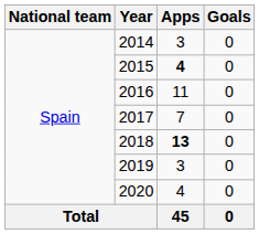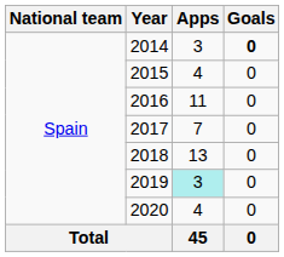2014 | Goals: normal -> bold
2015 | Apps: bold -> normal
2018 | Apps: bold -> normal
2019 | Apps: no background -> paleturquoise background
